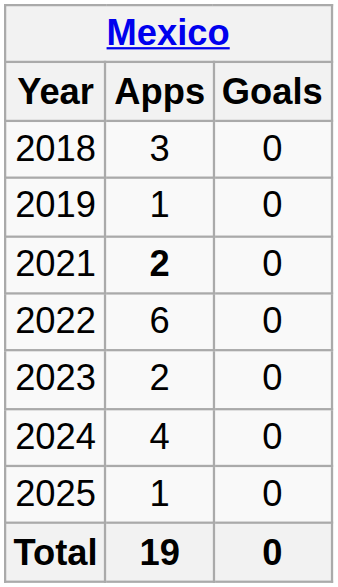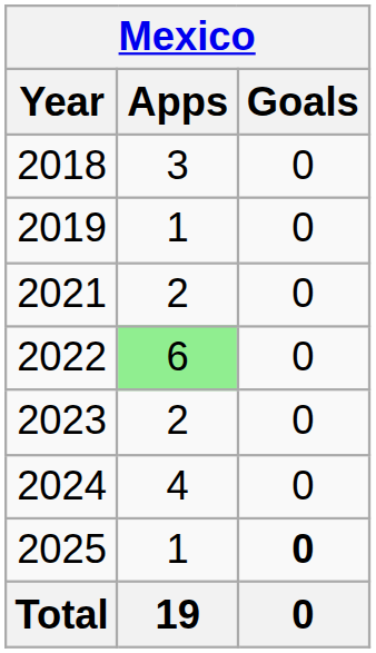2021 | Apps: bold -> normal
2022 | Apps: no background -> lightgreen background
2025 | Goals: normal -> bold
